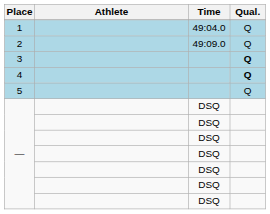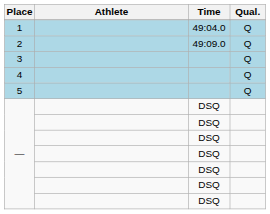3 | Qual.: bold -> normal
4 | Qual.: bold -> normal
